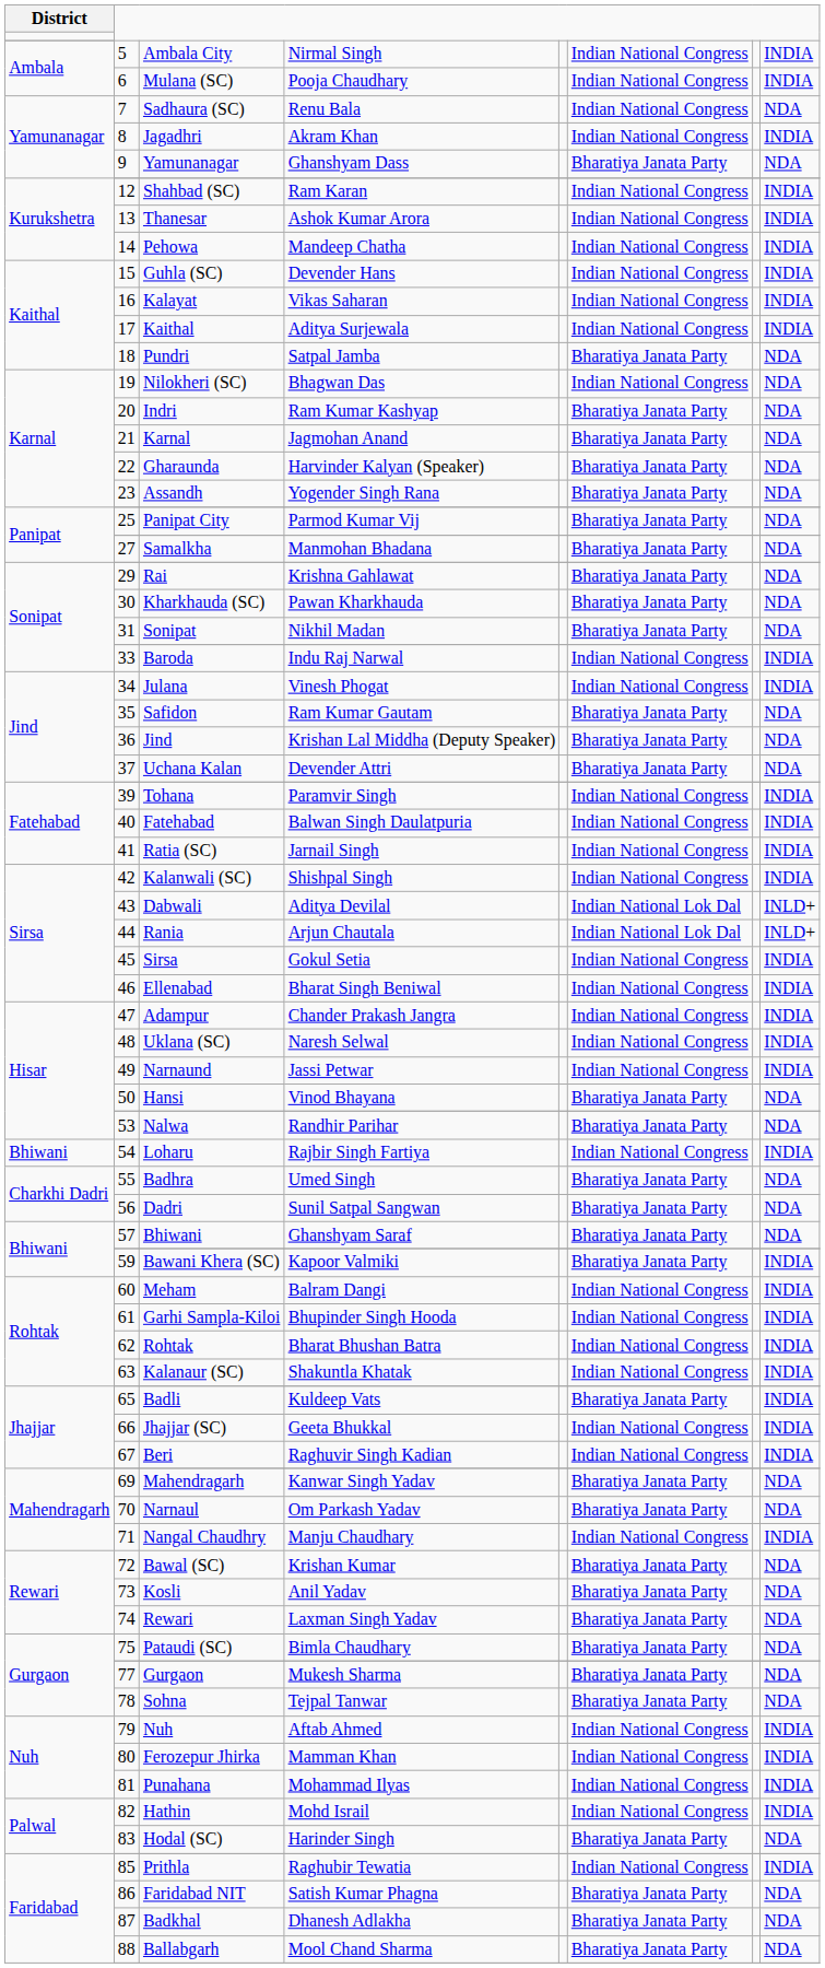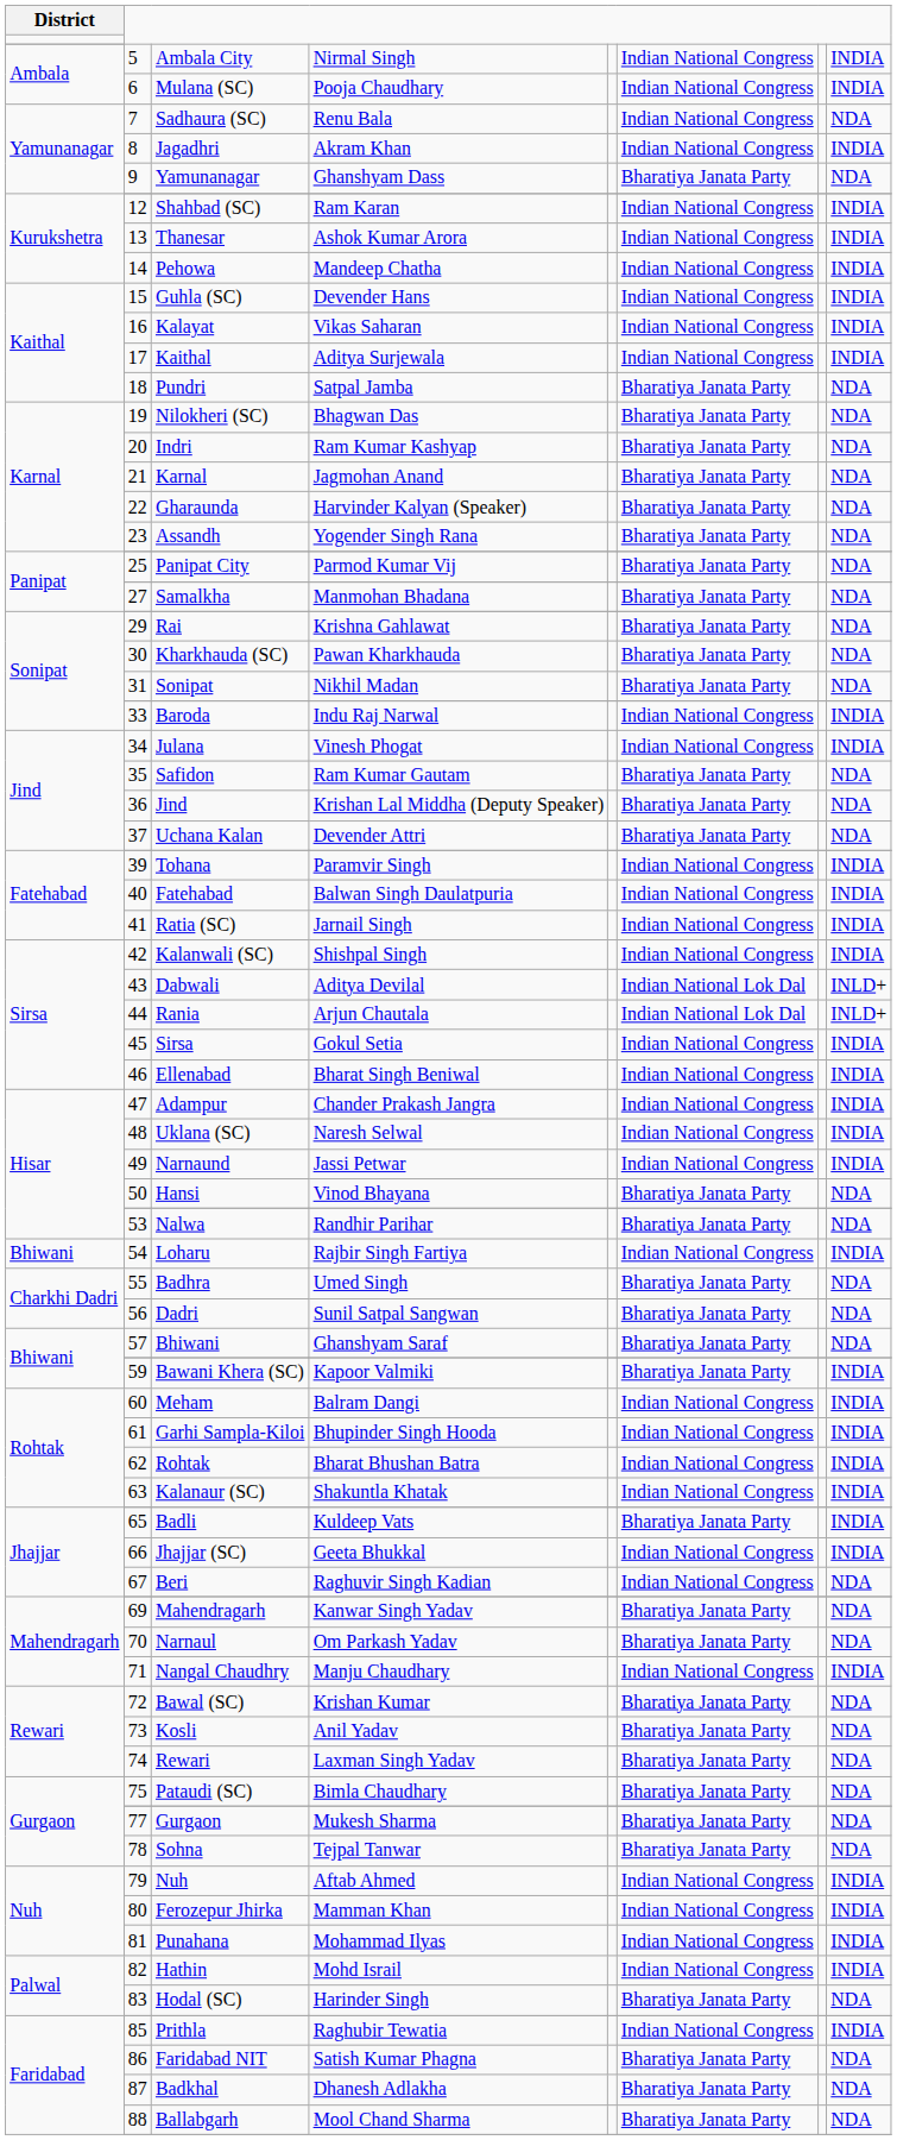Nilokheri (SC) | column 6: Indian National Congress -> Bharatiya Janata Party
Beri | column 8: INDIA -> NDA
